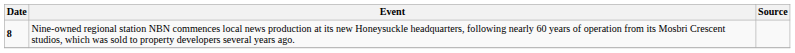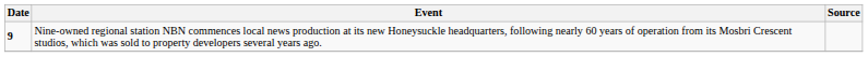row 2 | Date: 8 -> 9
